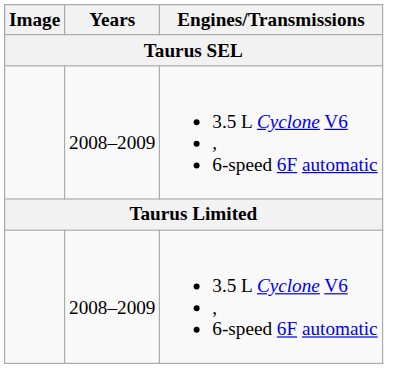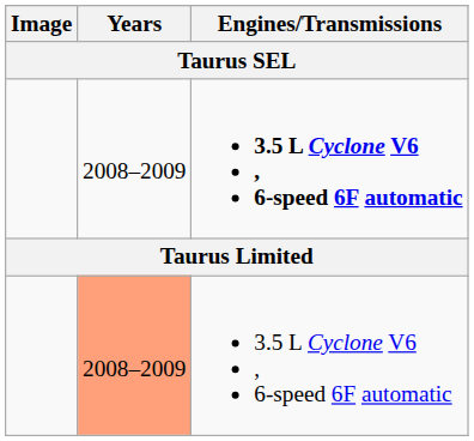row 3 | Engines/Transmissions: normal -> bold
row 5 | Years: no background -> lightsalmon background
